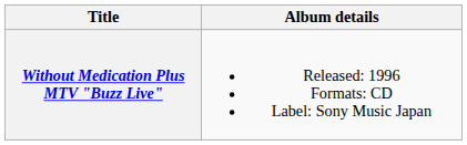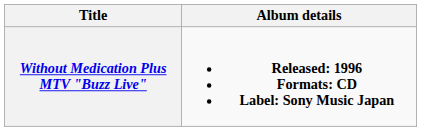Without Medication Plus MTV "Buzz Live" | Album details: normal -> bold
